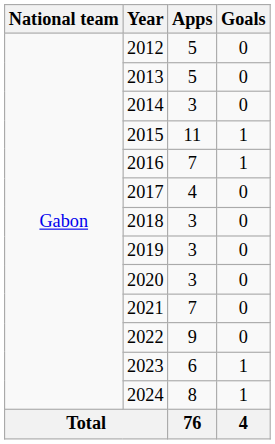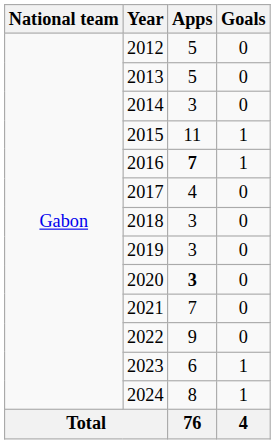2016 | Apps: normal -> bold
2020 | Apps: normal -> bold
